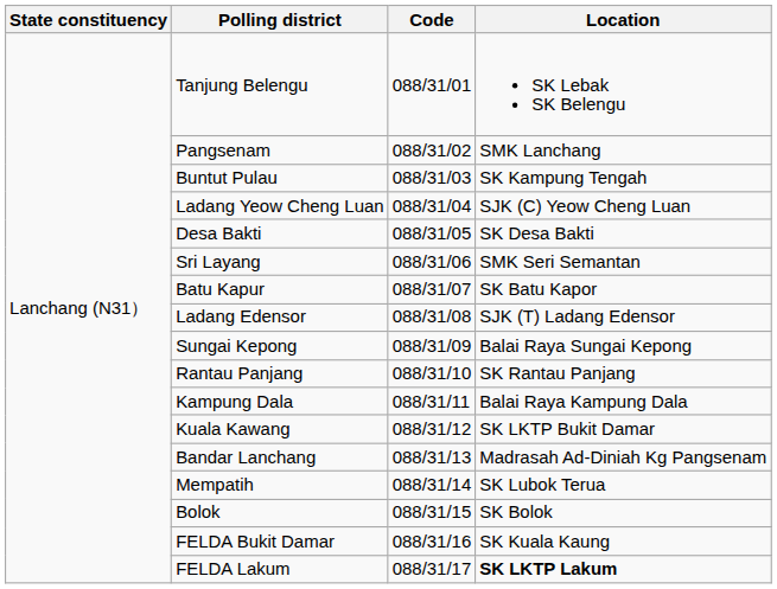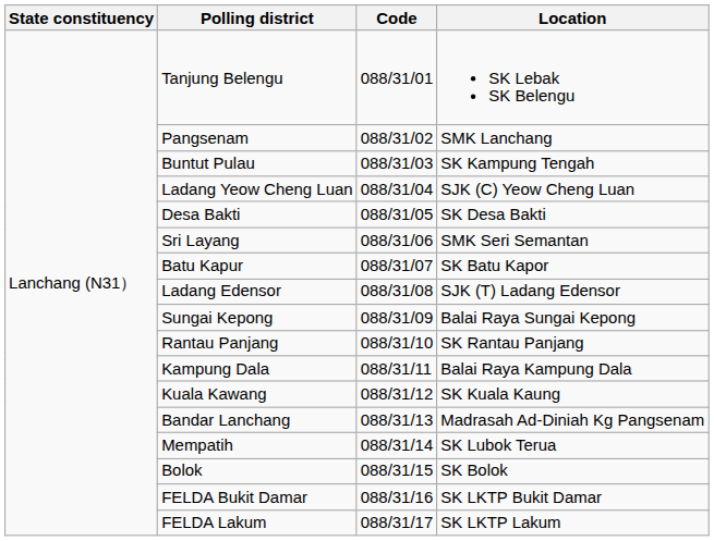Kuala Kawang | Location: SK LKTP Bukit Damar -> SK Kuala Kaung
FELDA Bukit Damar | Location: SK Kuala Kaung -> SK LKTP Bukit Damar
FELDA Lakum | Location: bold -> normal
